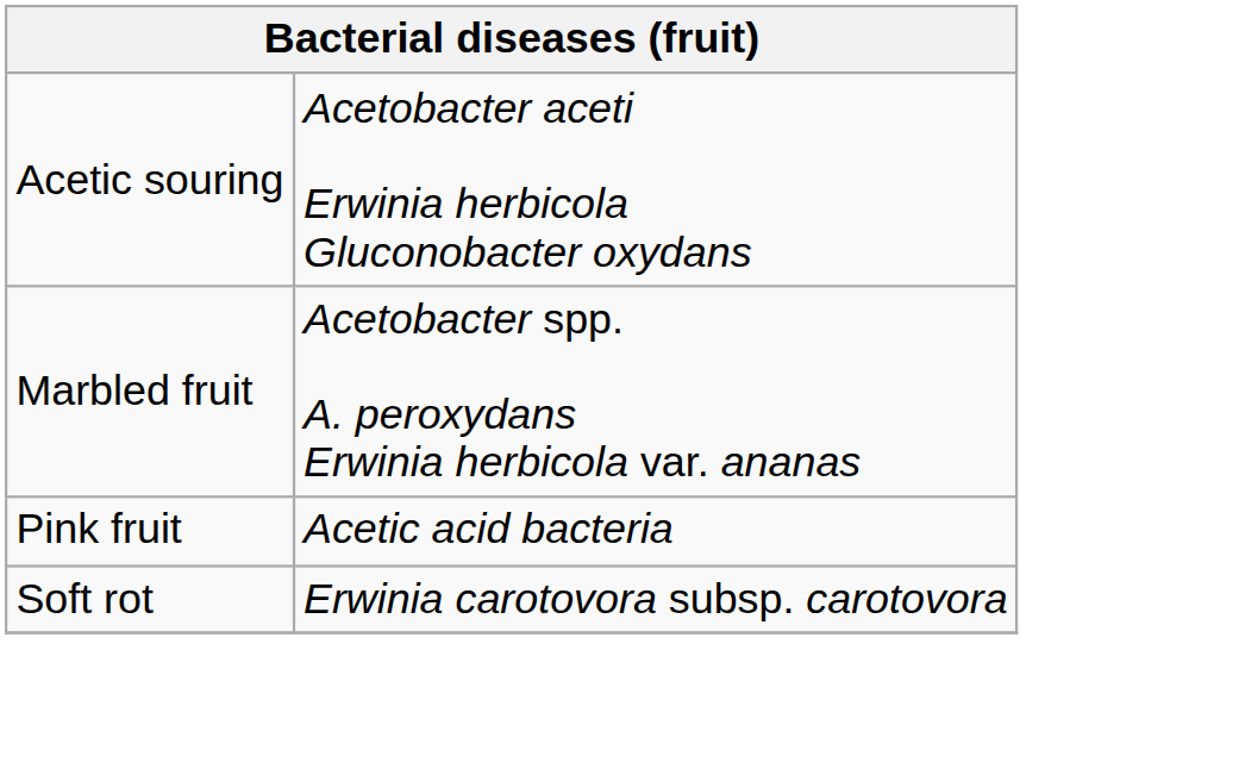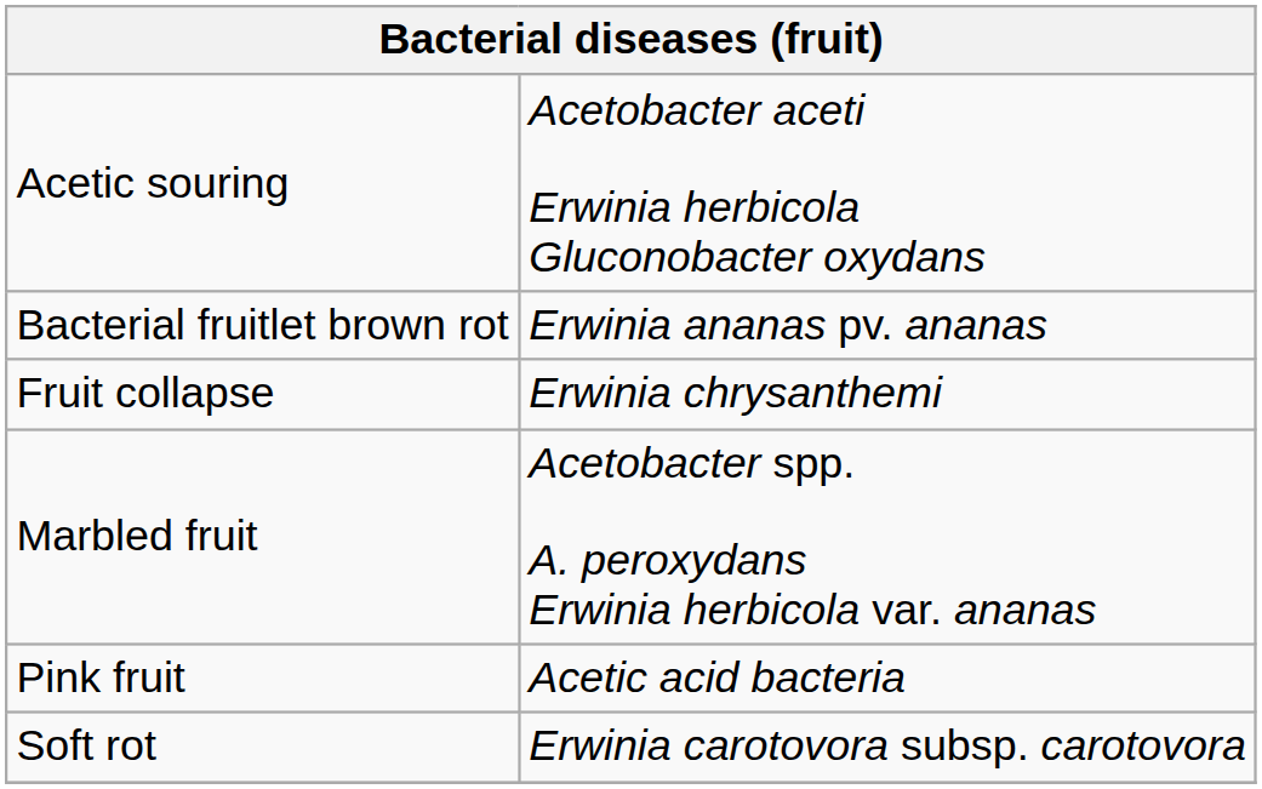+ row: Bacterial fruitlet brown rot | Erwinia ananas pv. ananas
+ row: Fruit collapse | Erwinia chrysanthemi
